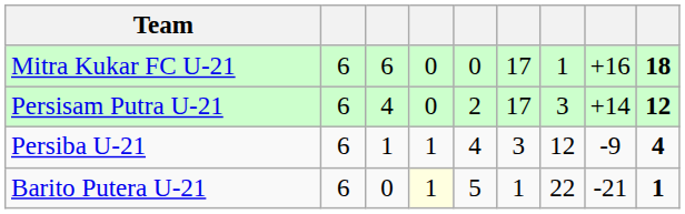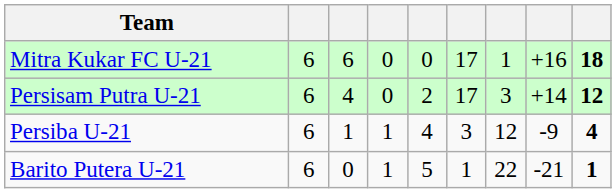Barito Putera U-21 | column 4: lightyellow background -> no background
